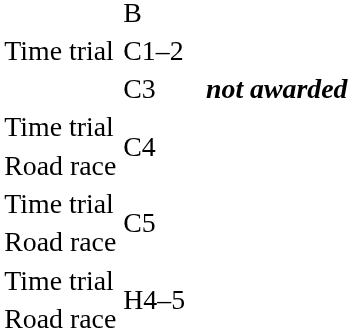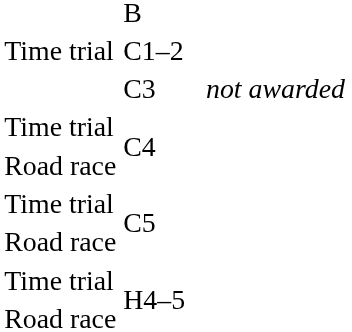C3 | column 3: bold -> normal
